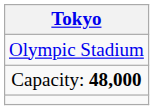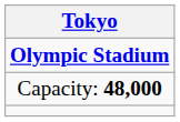row 2 | column 1: normal -> bold
